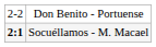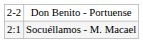Socuéllamos - M. Macael | column 1: bold -> normal
